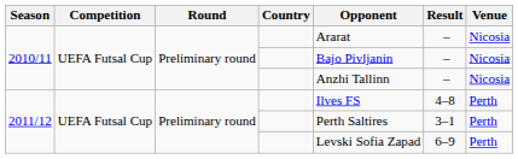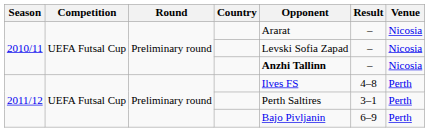row 3 | Opponent: Bajo Pivljanin -> Levski Sofia Zapad
row 4 | Opponent: normal -> bold
row 7 | Opponent: Levski Sofia Zapad -> Bajo Pivljanin
